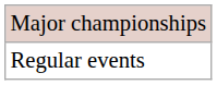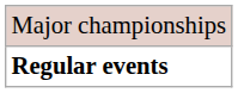row 2 | column 1: normal -> bold
